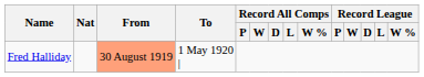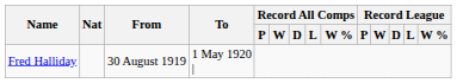Fred Halliday | From: lightsalmon background -> no background
